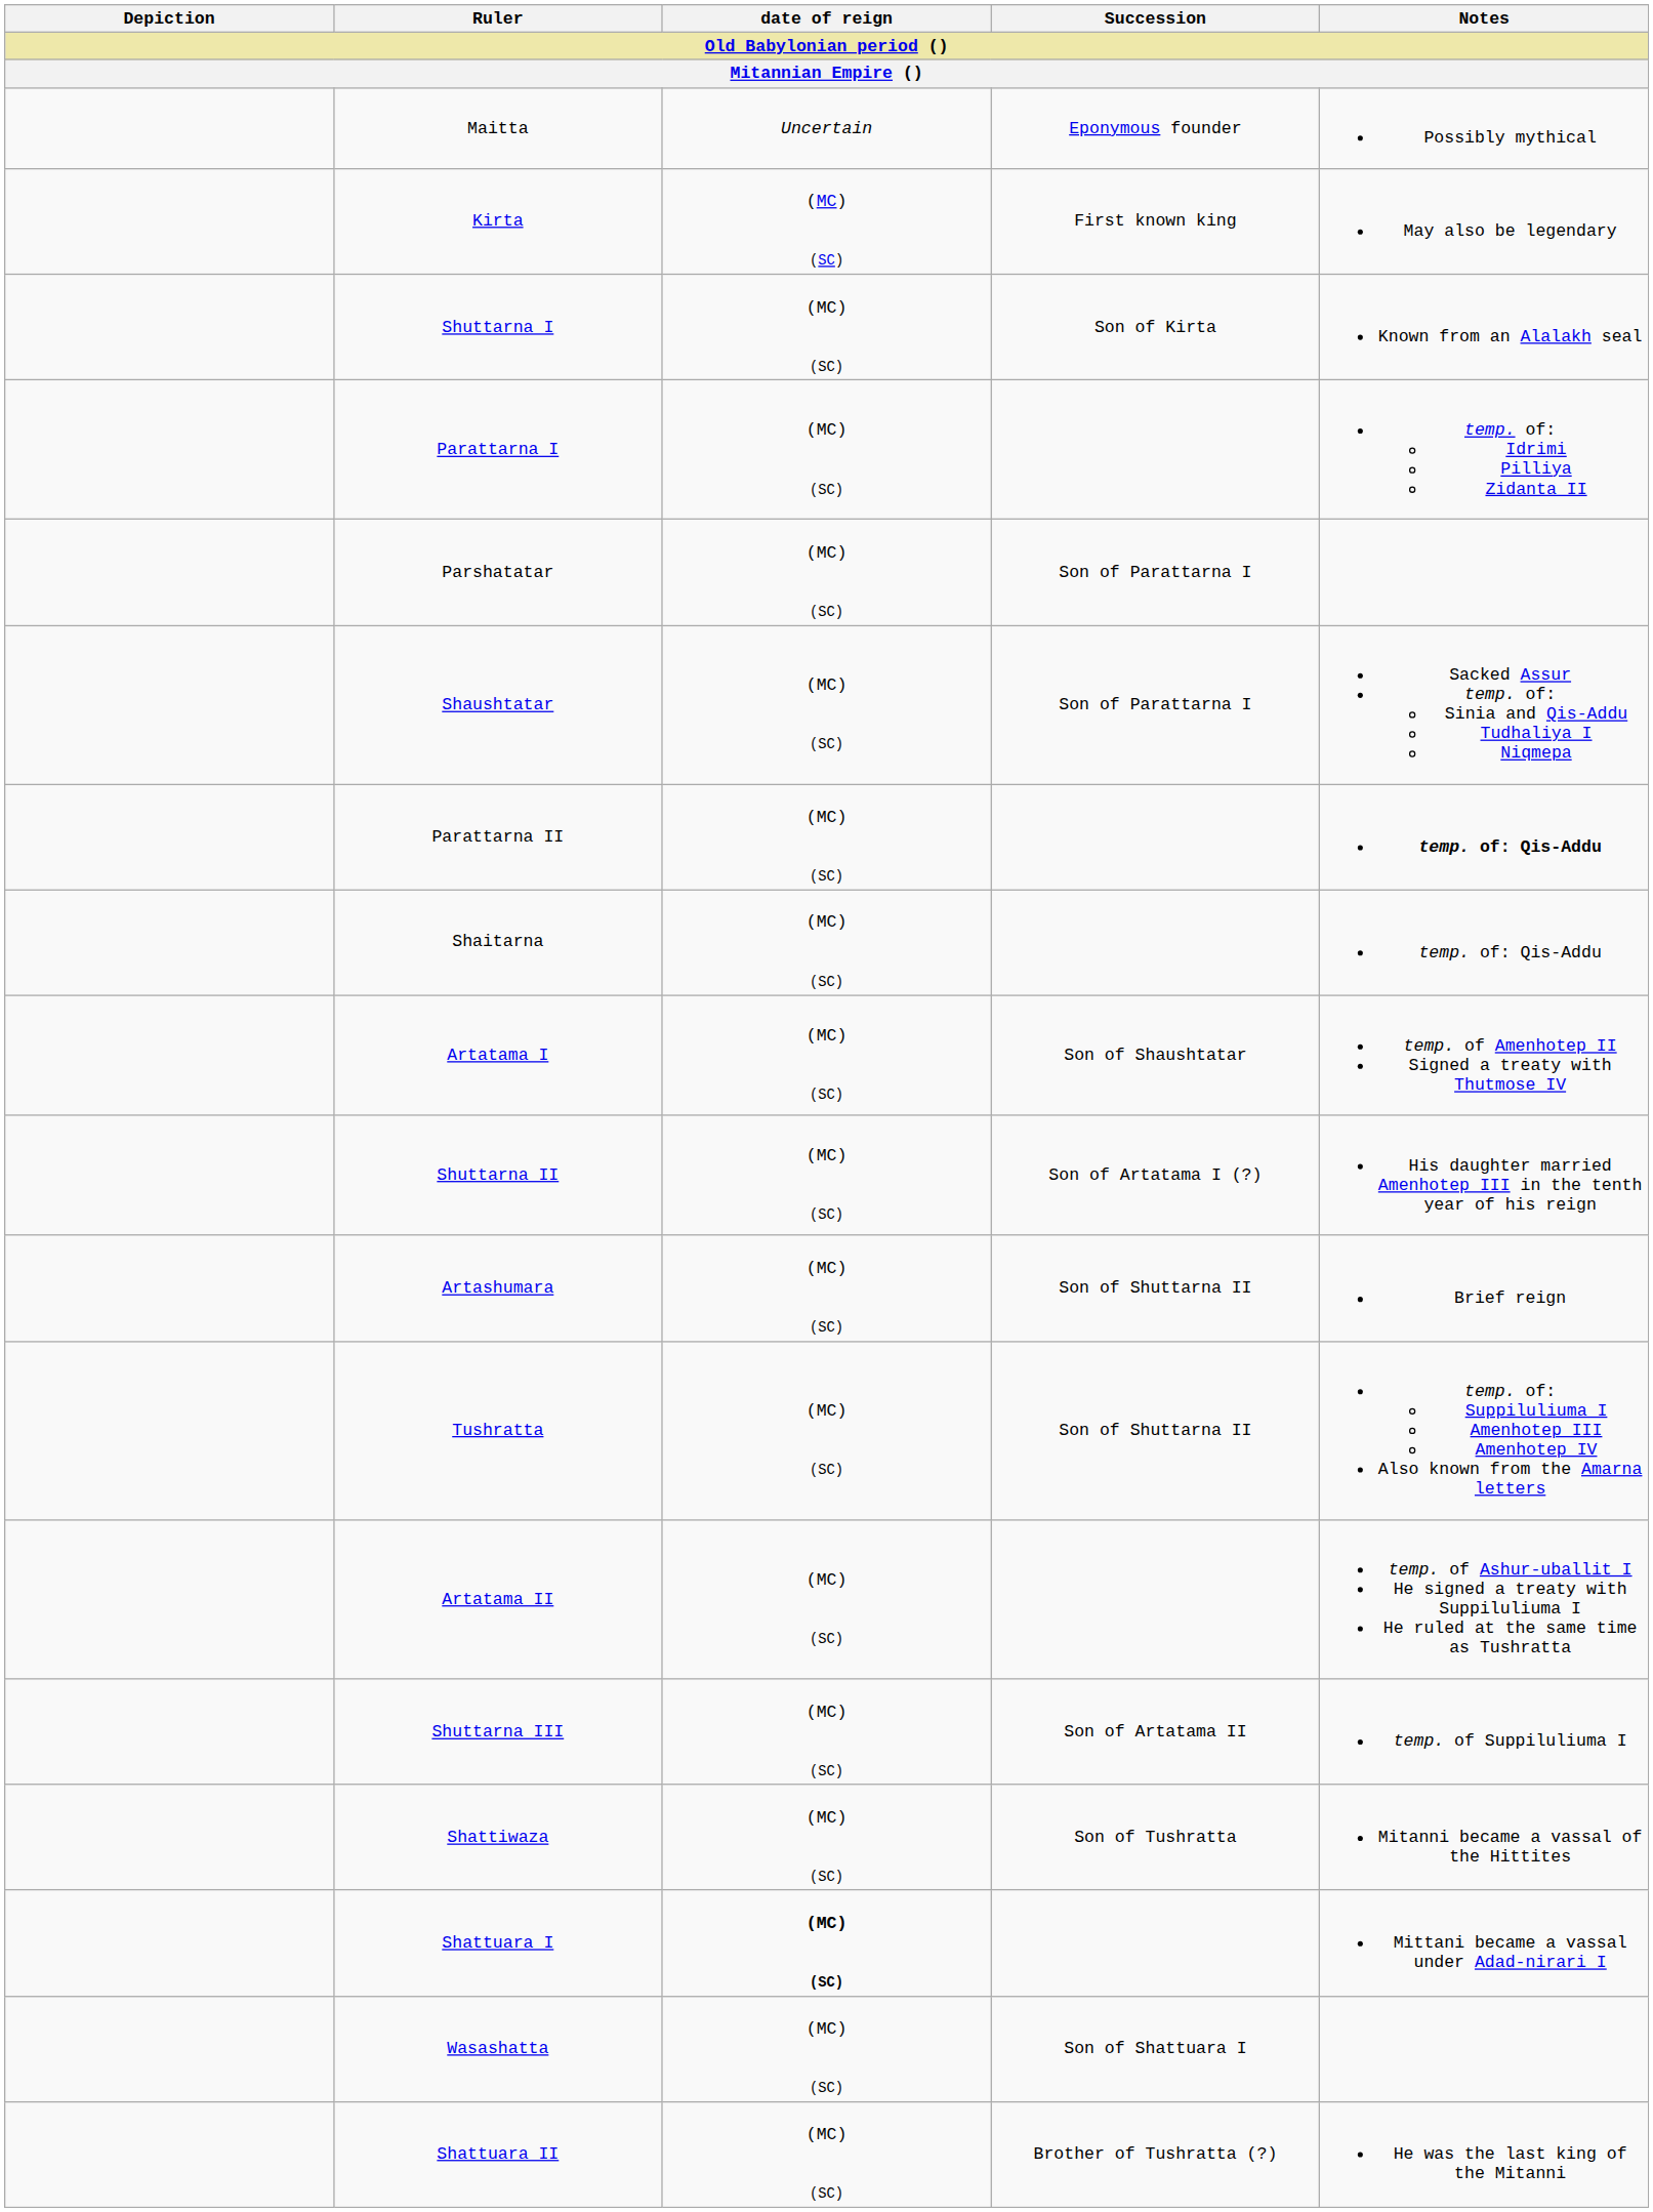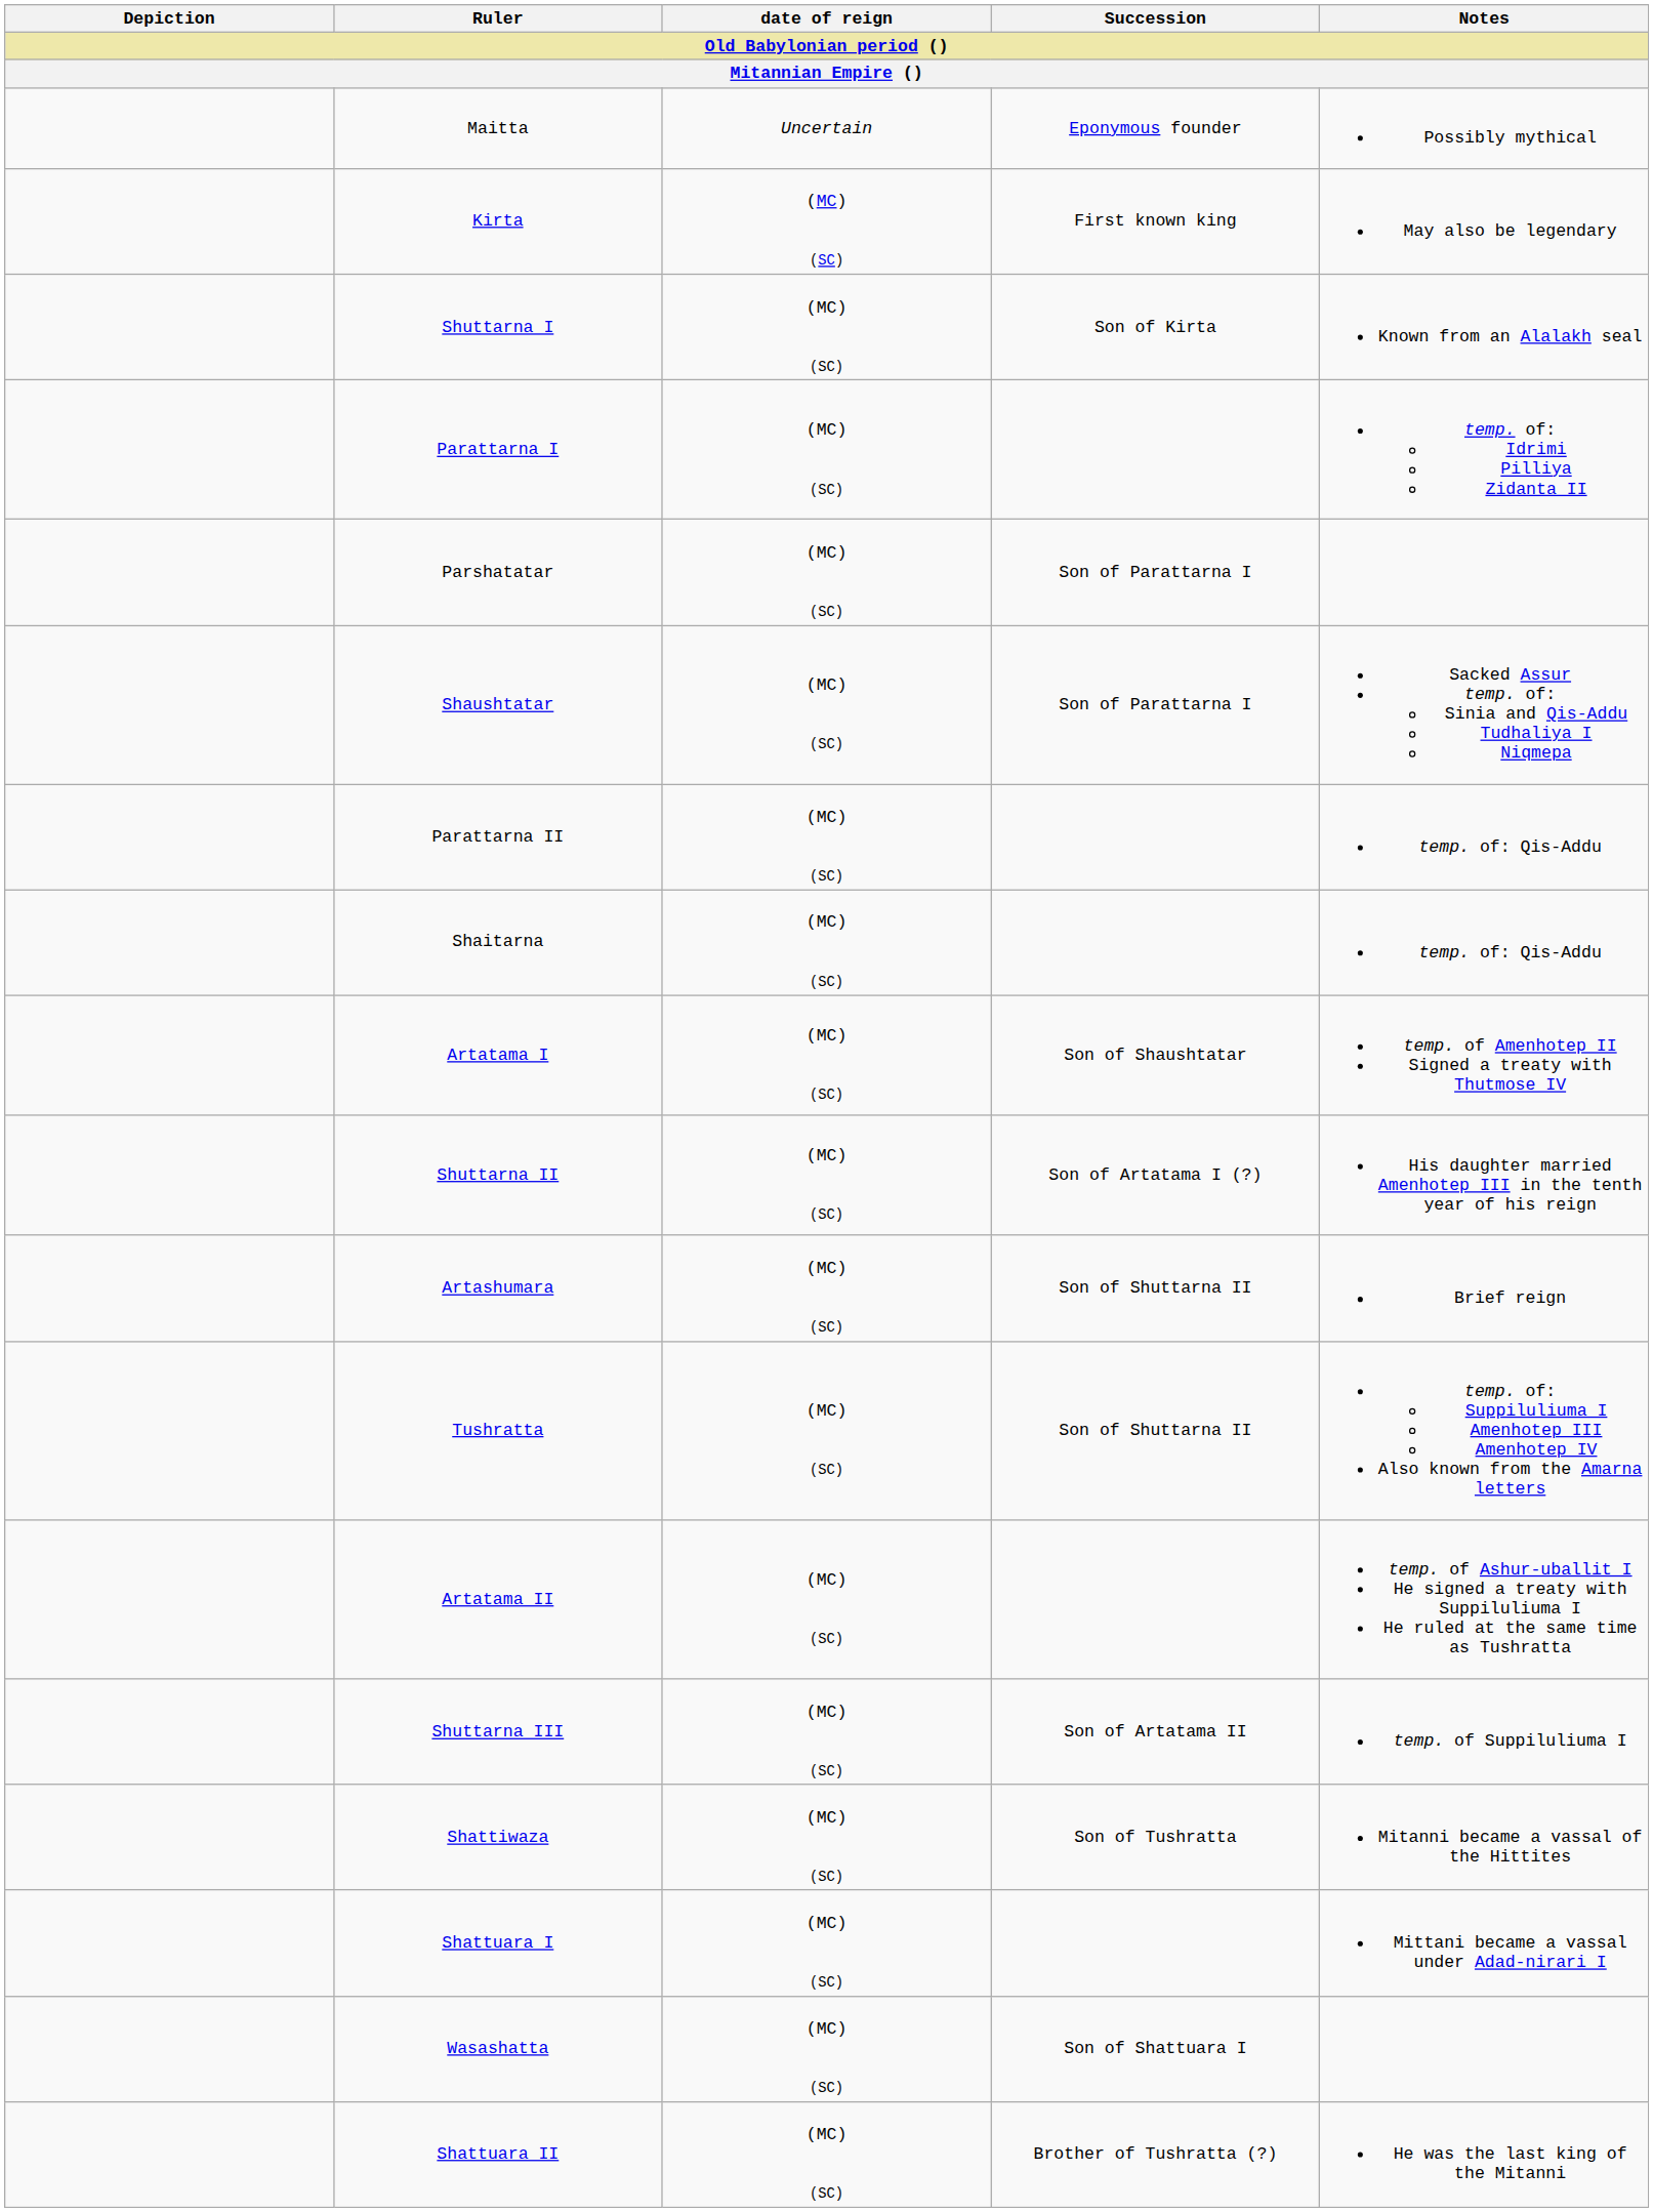Parattarna II | Notes: bold -> normal
Shattuara I | date of reign: bold -> normal
